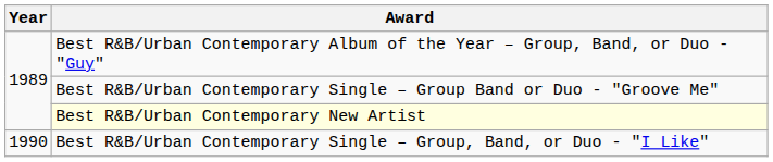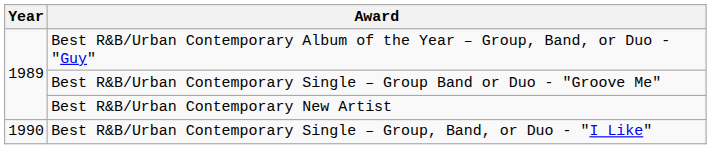Best R&B/Urban Contemporary New Artist | Award: lightyellow background -> no background
